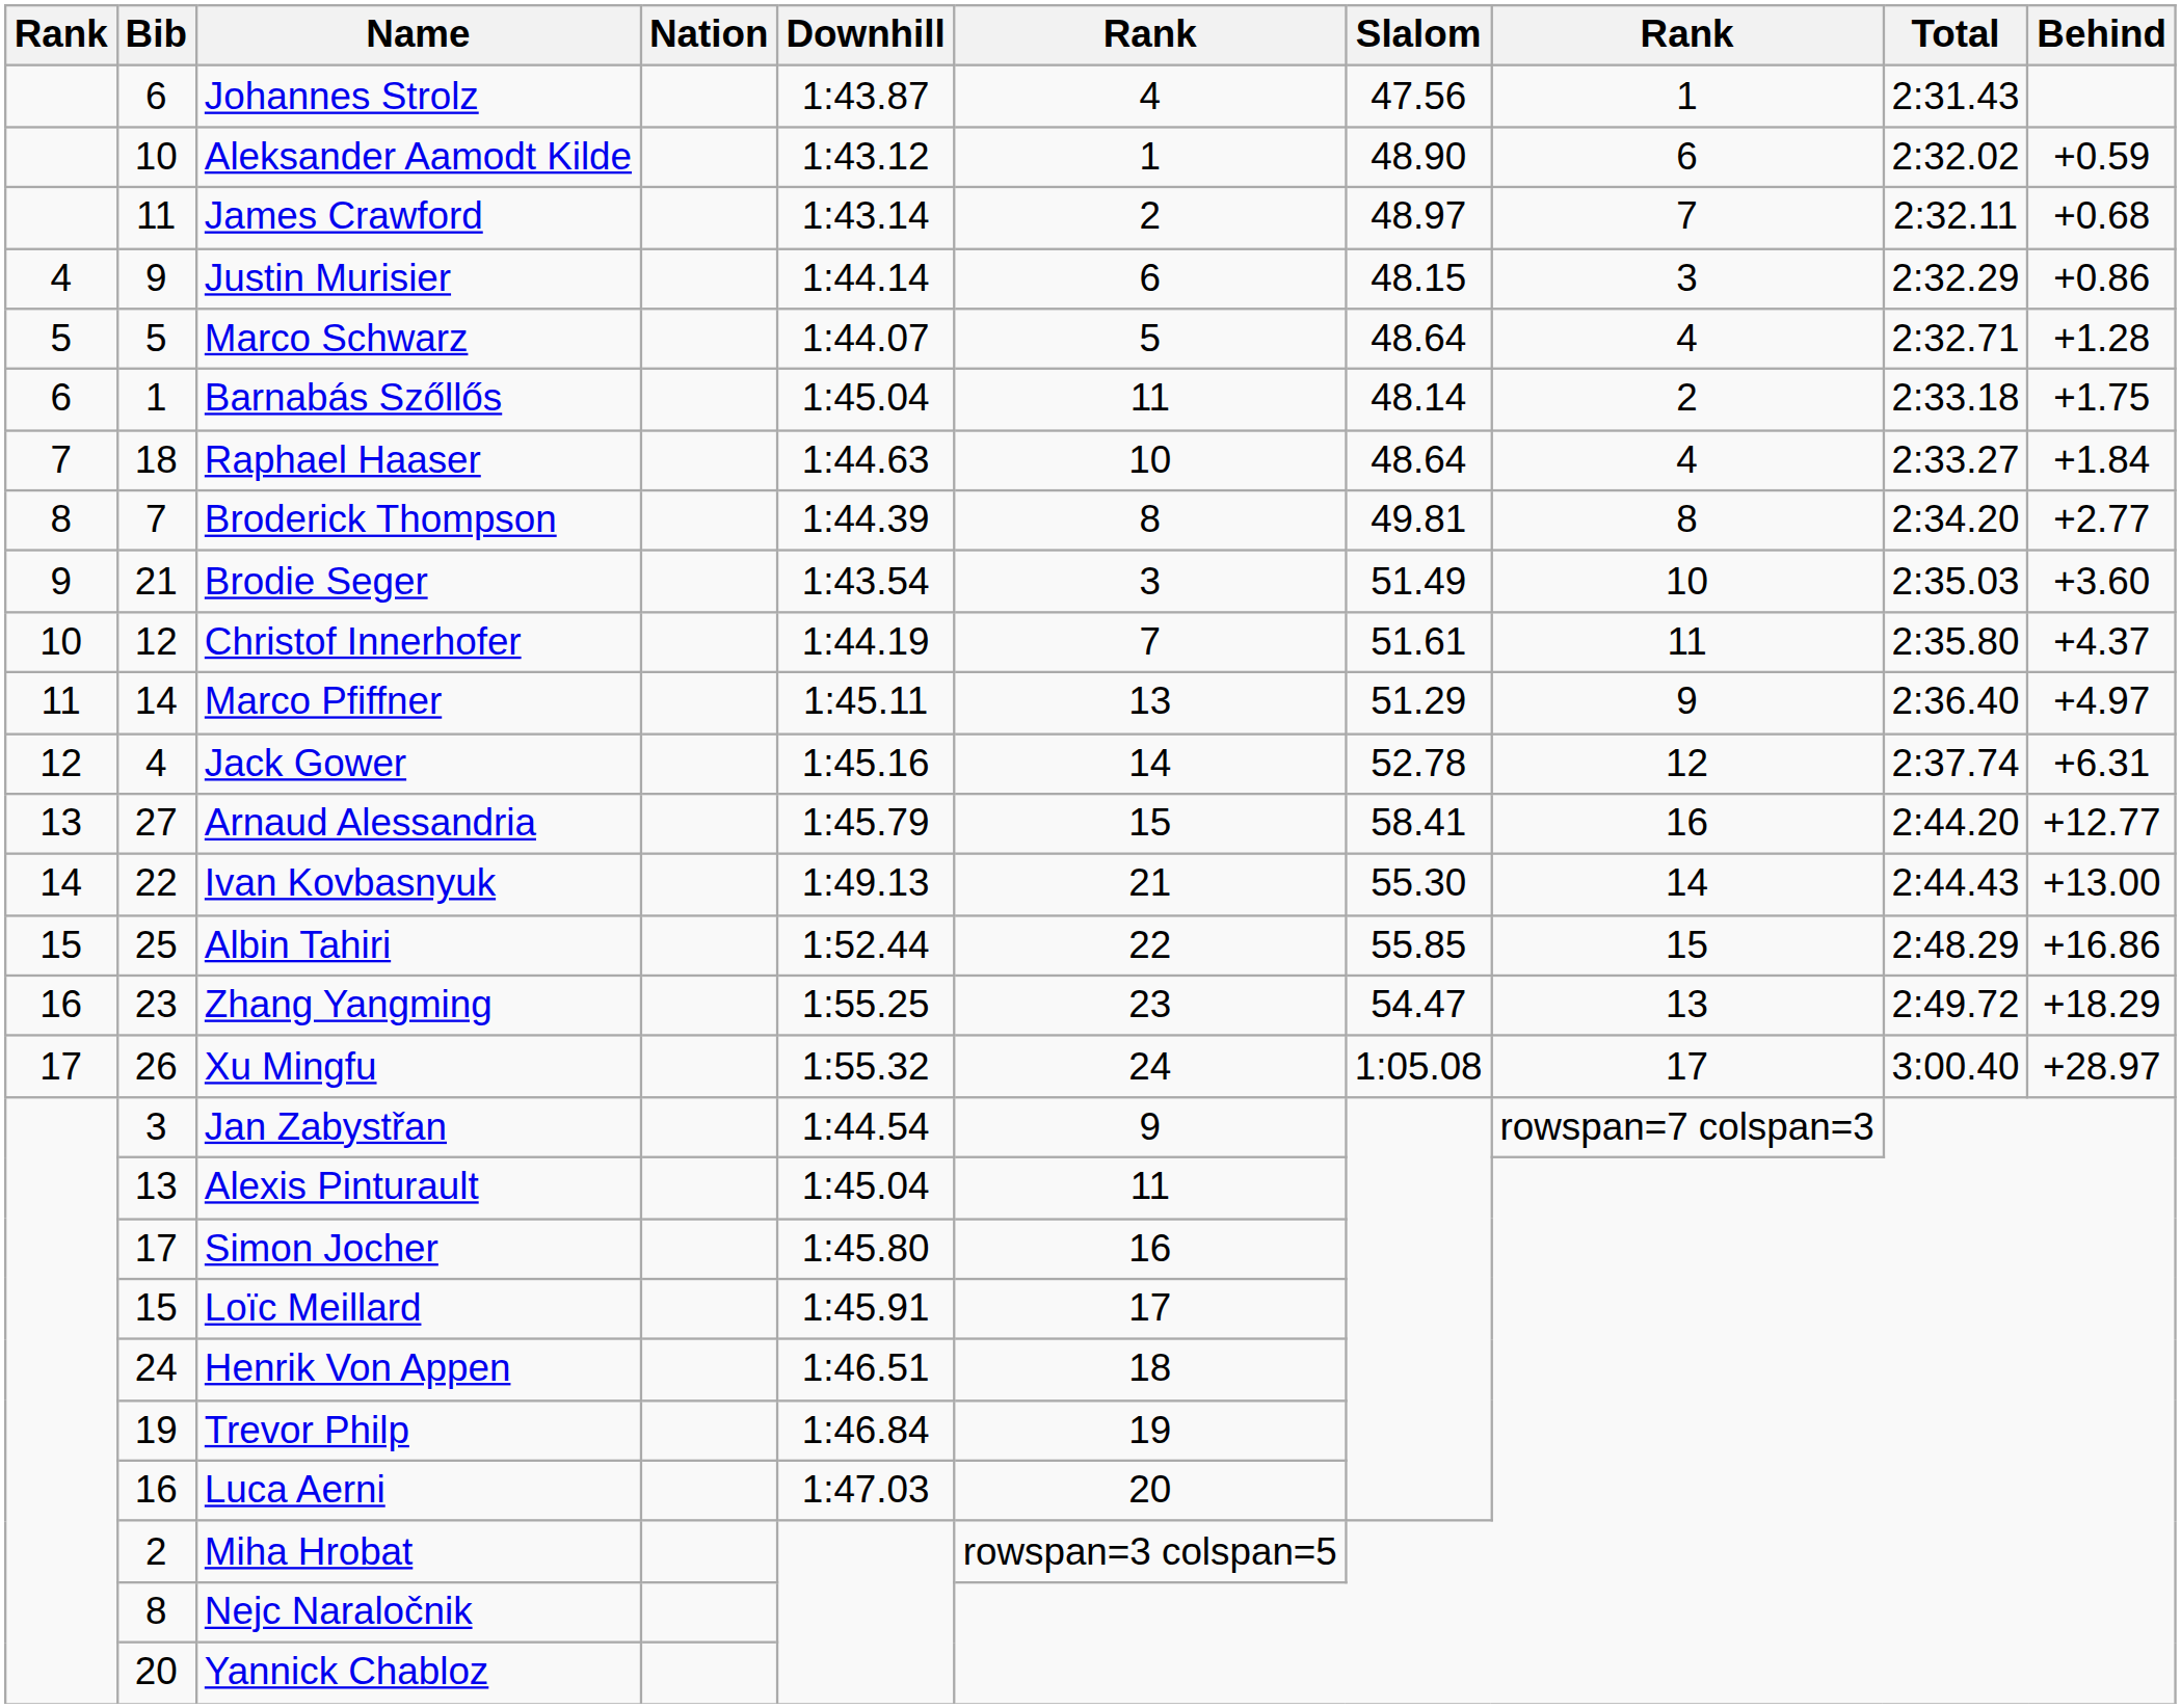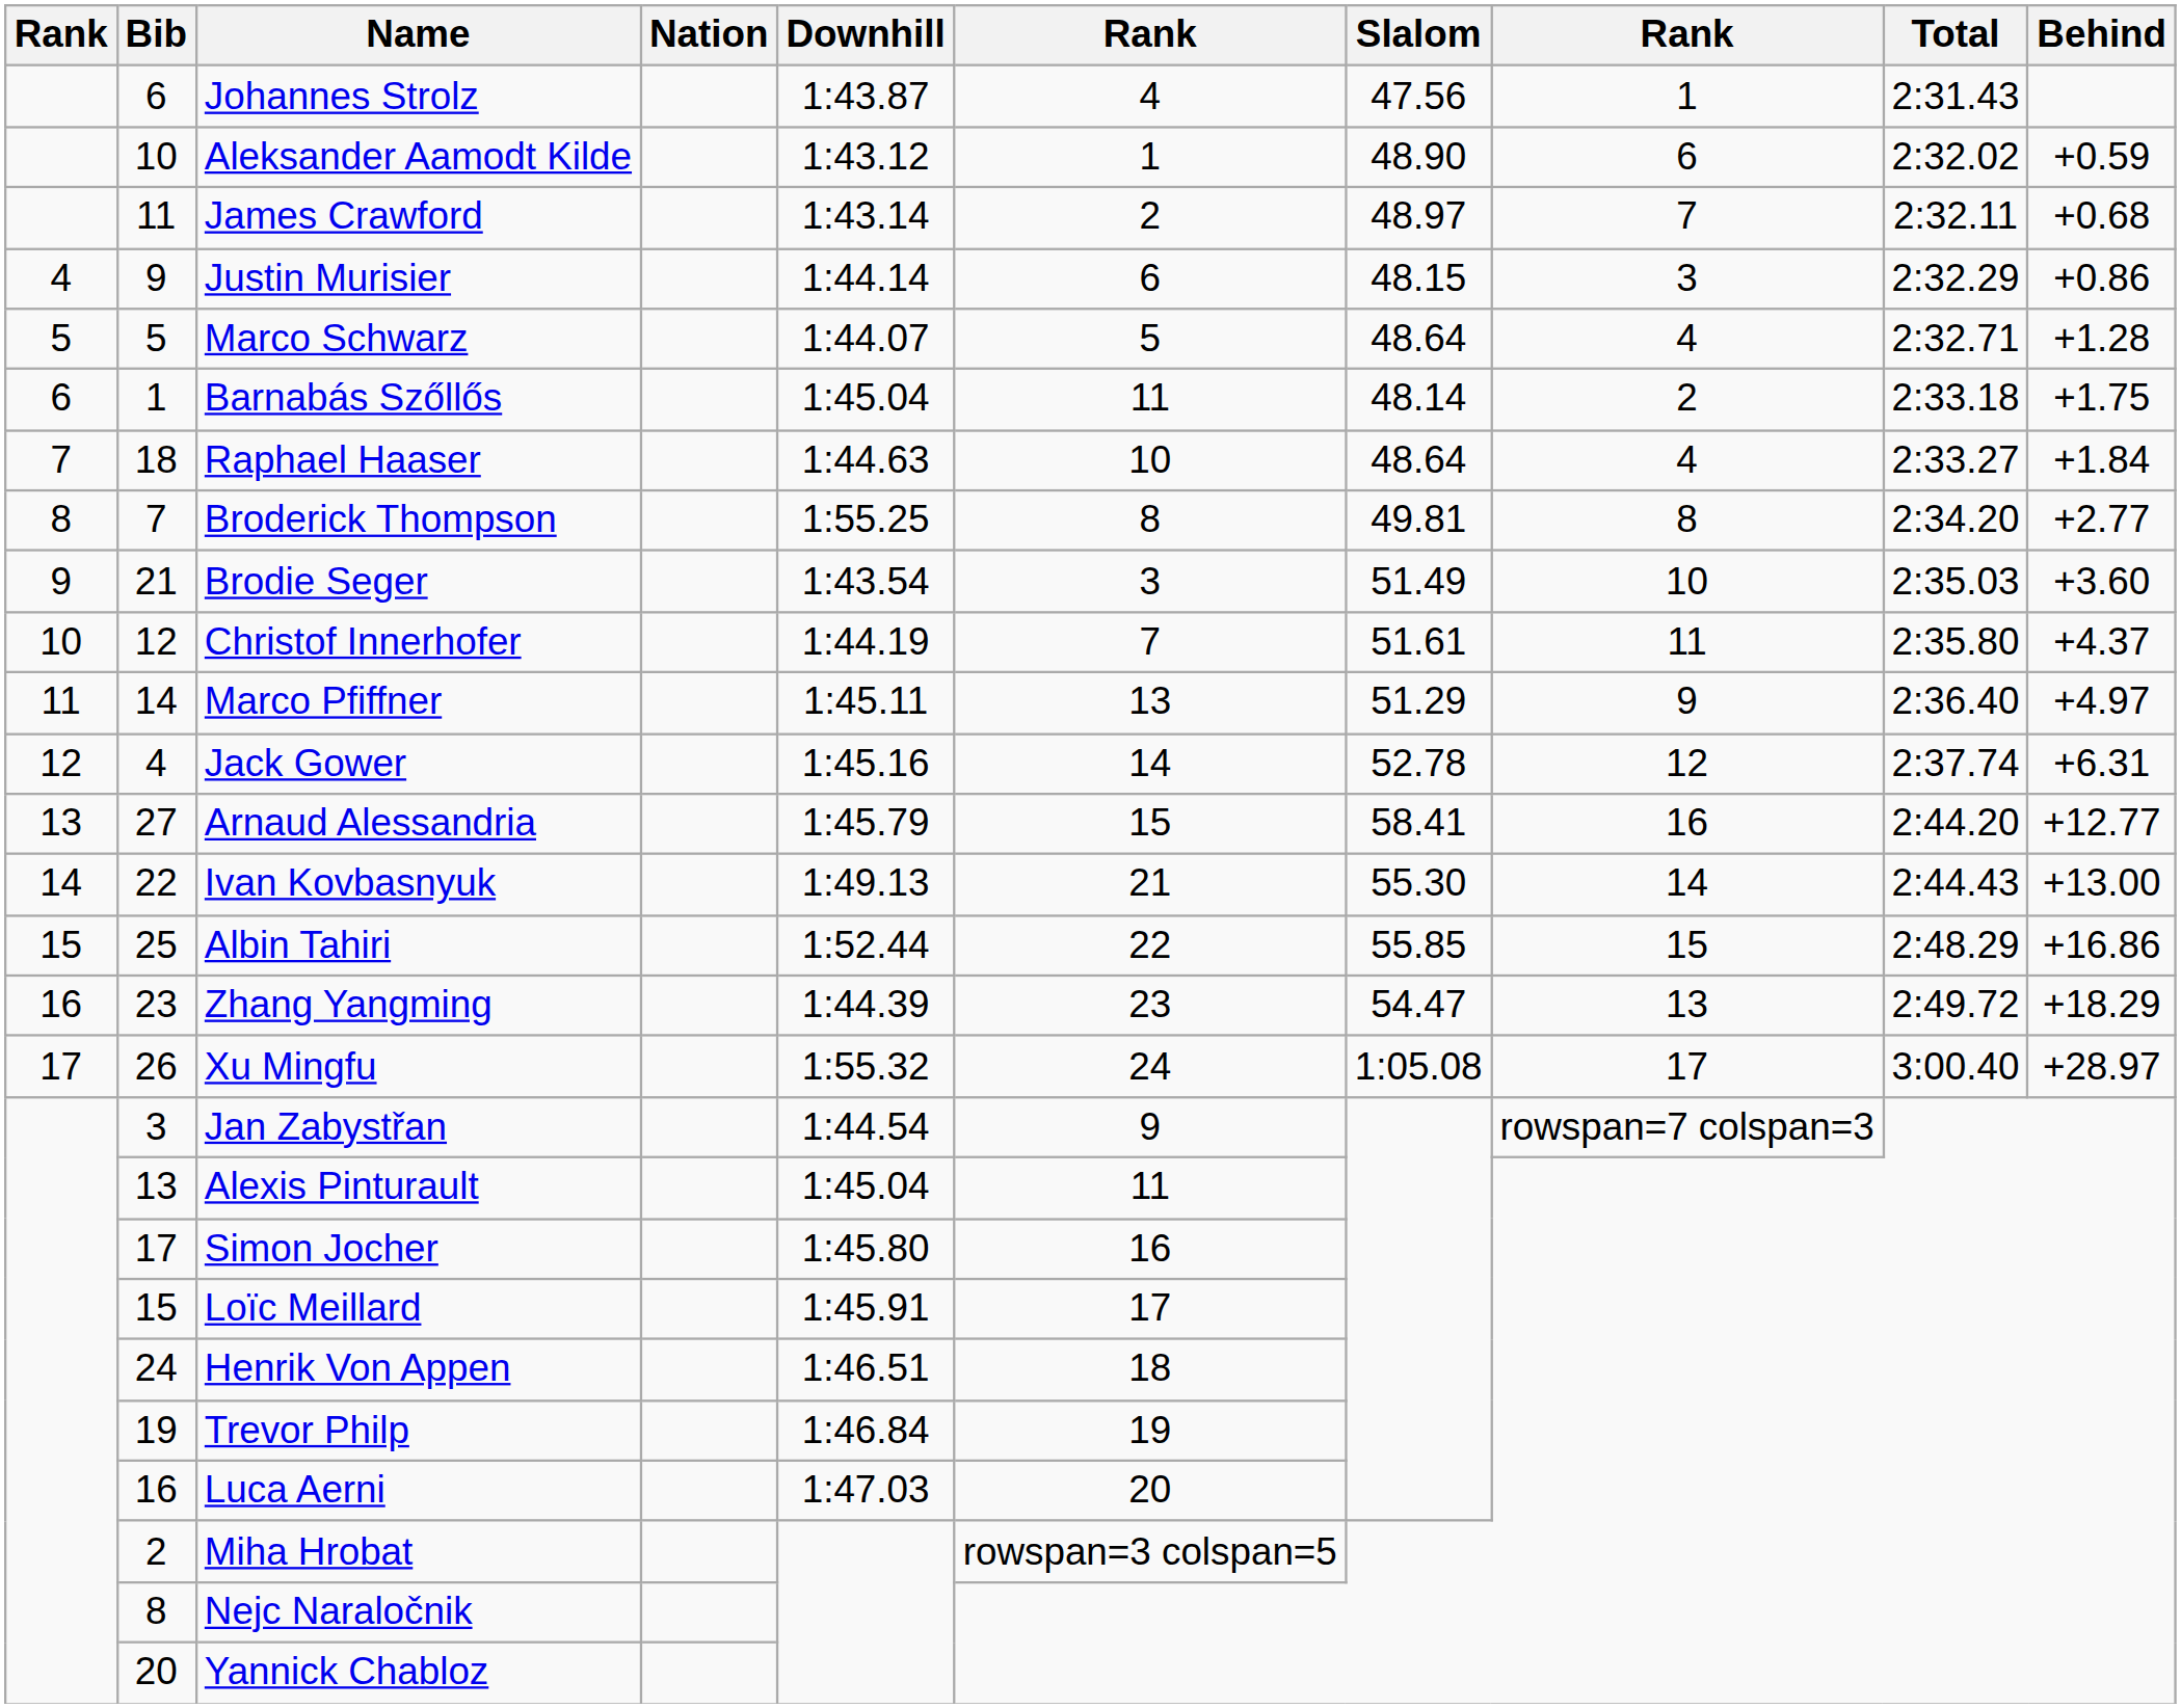Broderick Thompson | Downhill: 1:44.39 -> 1:55.25
Zhang Yangming | Downhill: 1:55.25 -> 1:44.39
